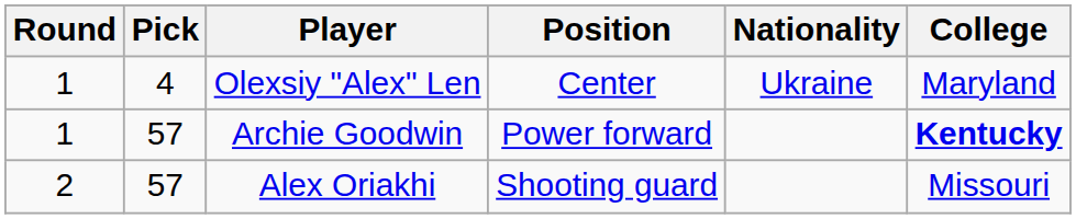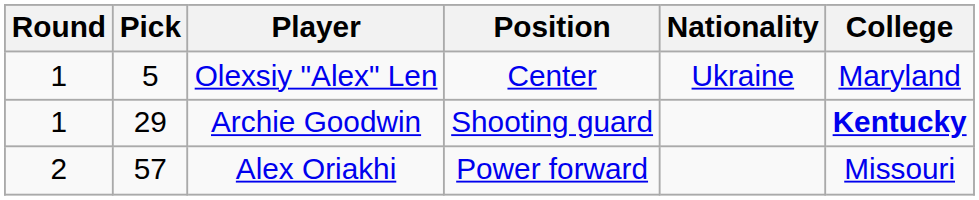Olexsiy "Alex" Len | Pick: 4 -> 5
Archie Goodwin | Pick: 57 -> 29
Archie Goodwin | Position: Power forward -> Shooting guard
Alex Oriakhi | Position: Shooting guard -> Power forward
